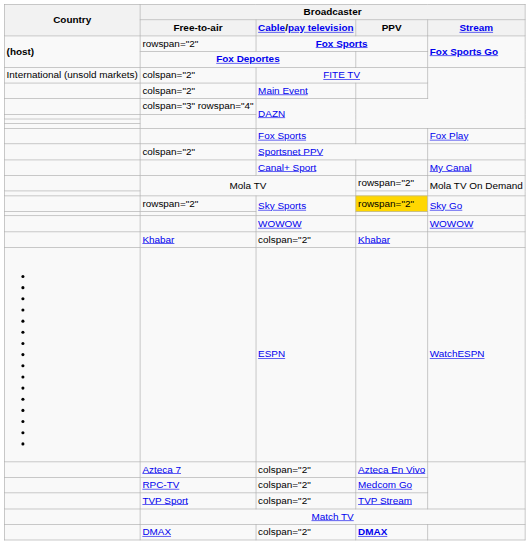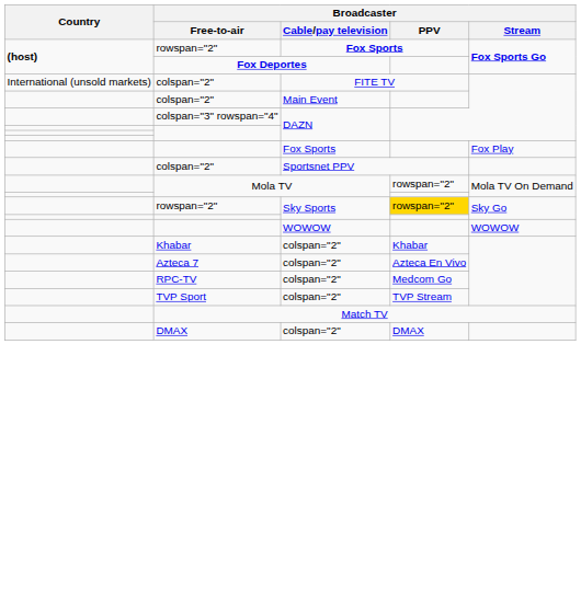- row: Canal+ Sport | My Canal
- row: ESPN | WatchESPN
DMAX / colspan="2" | Broadcaster / PPV: bold -> normal
